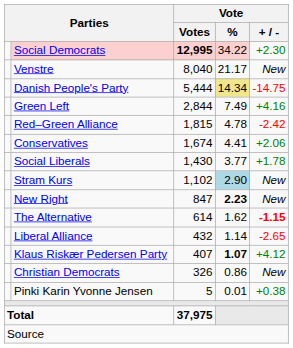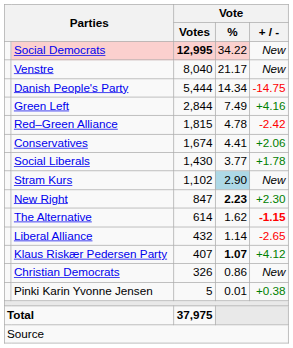Social Democrats | Vote / + / -: +2.30 -> New
Danish People's Party | Vote / %: khaki background -> no background
New Right | Vote / + / -: New -> +2.30
